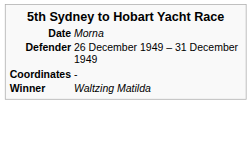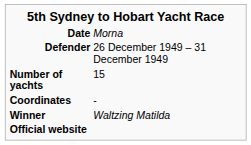+ row: Number of yachts | 15
+ row: Official website
